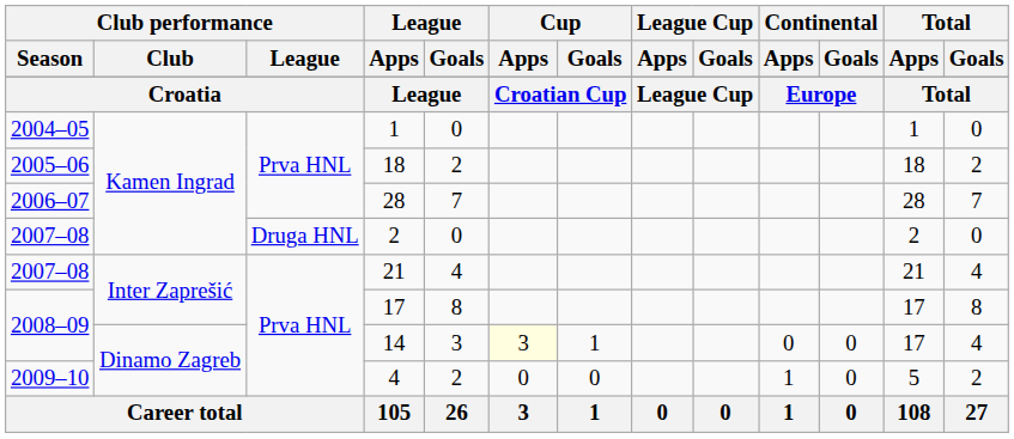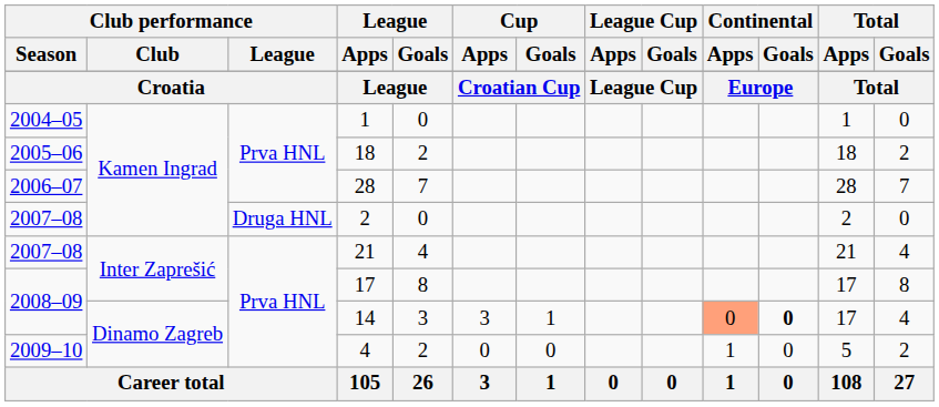14 | Cup / Apps: lightyellow background -> no background
14 | Continental / Apps: no background -> lightsalmon background
14 | Continental / Goals: normal -> bold
